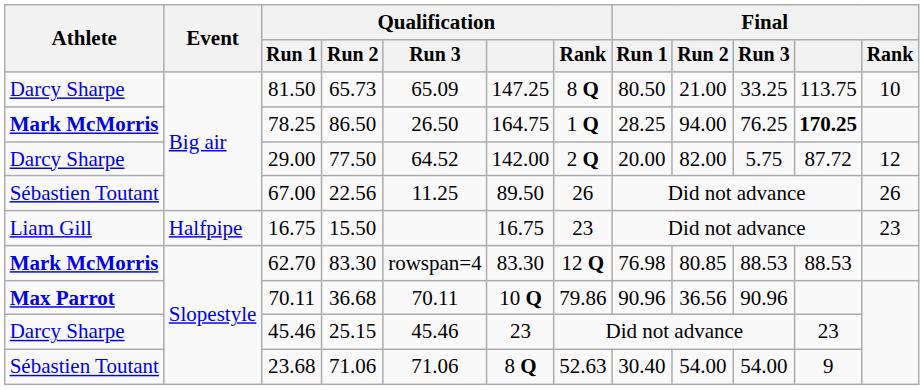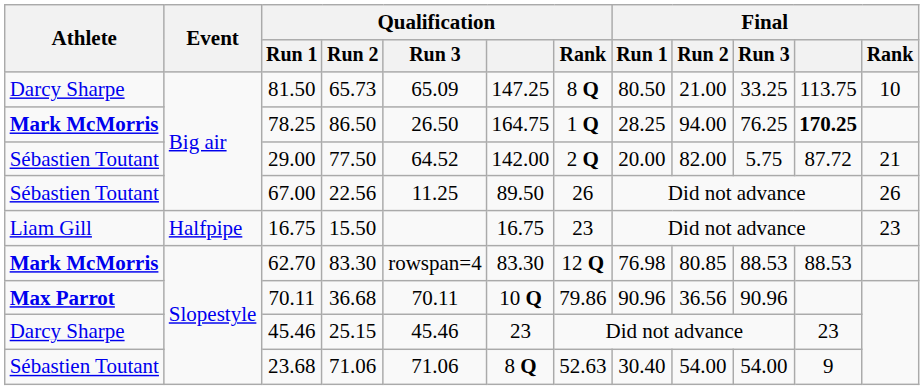29.00 | Athlete: Darcy Sharpe -> Sébastien Toutant
29.00 | Final / Rank: 12 -> 21
